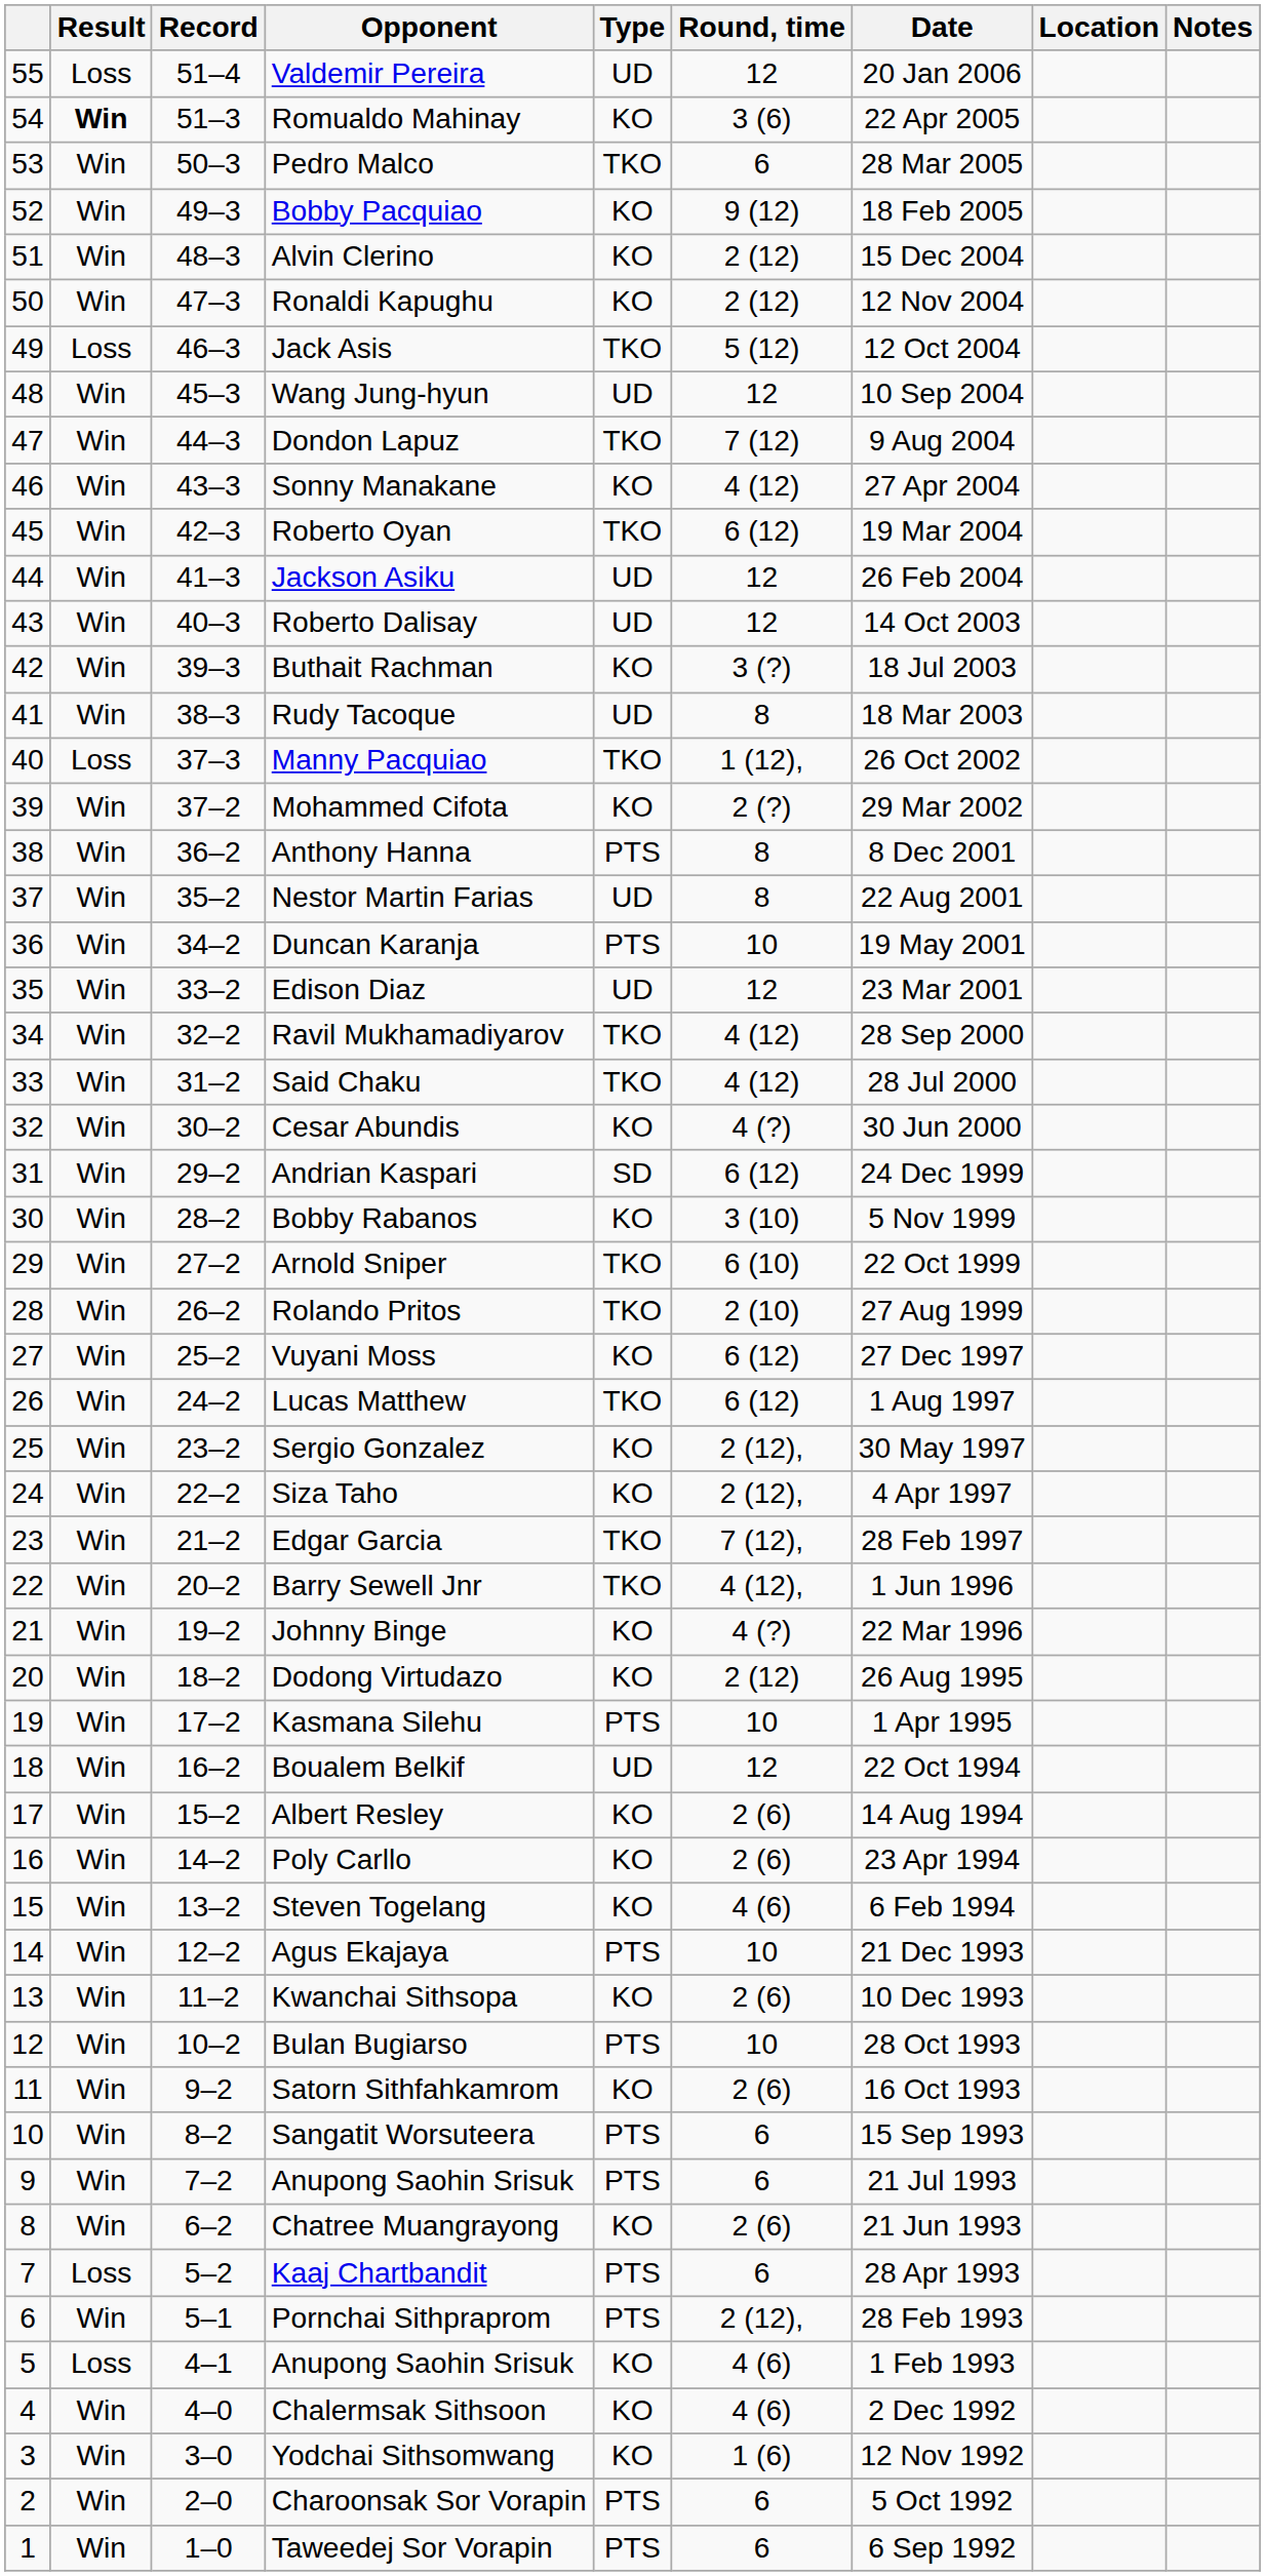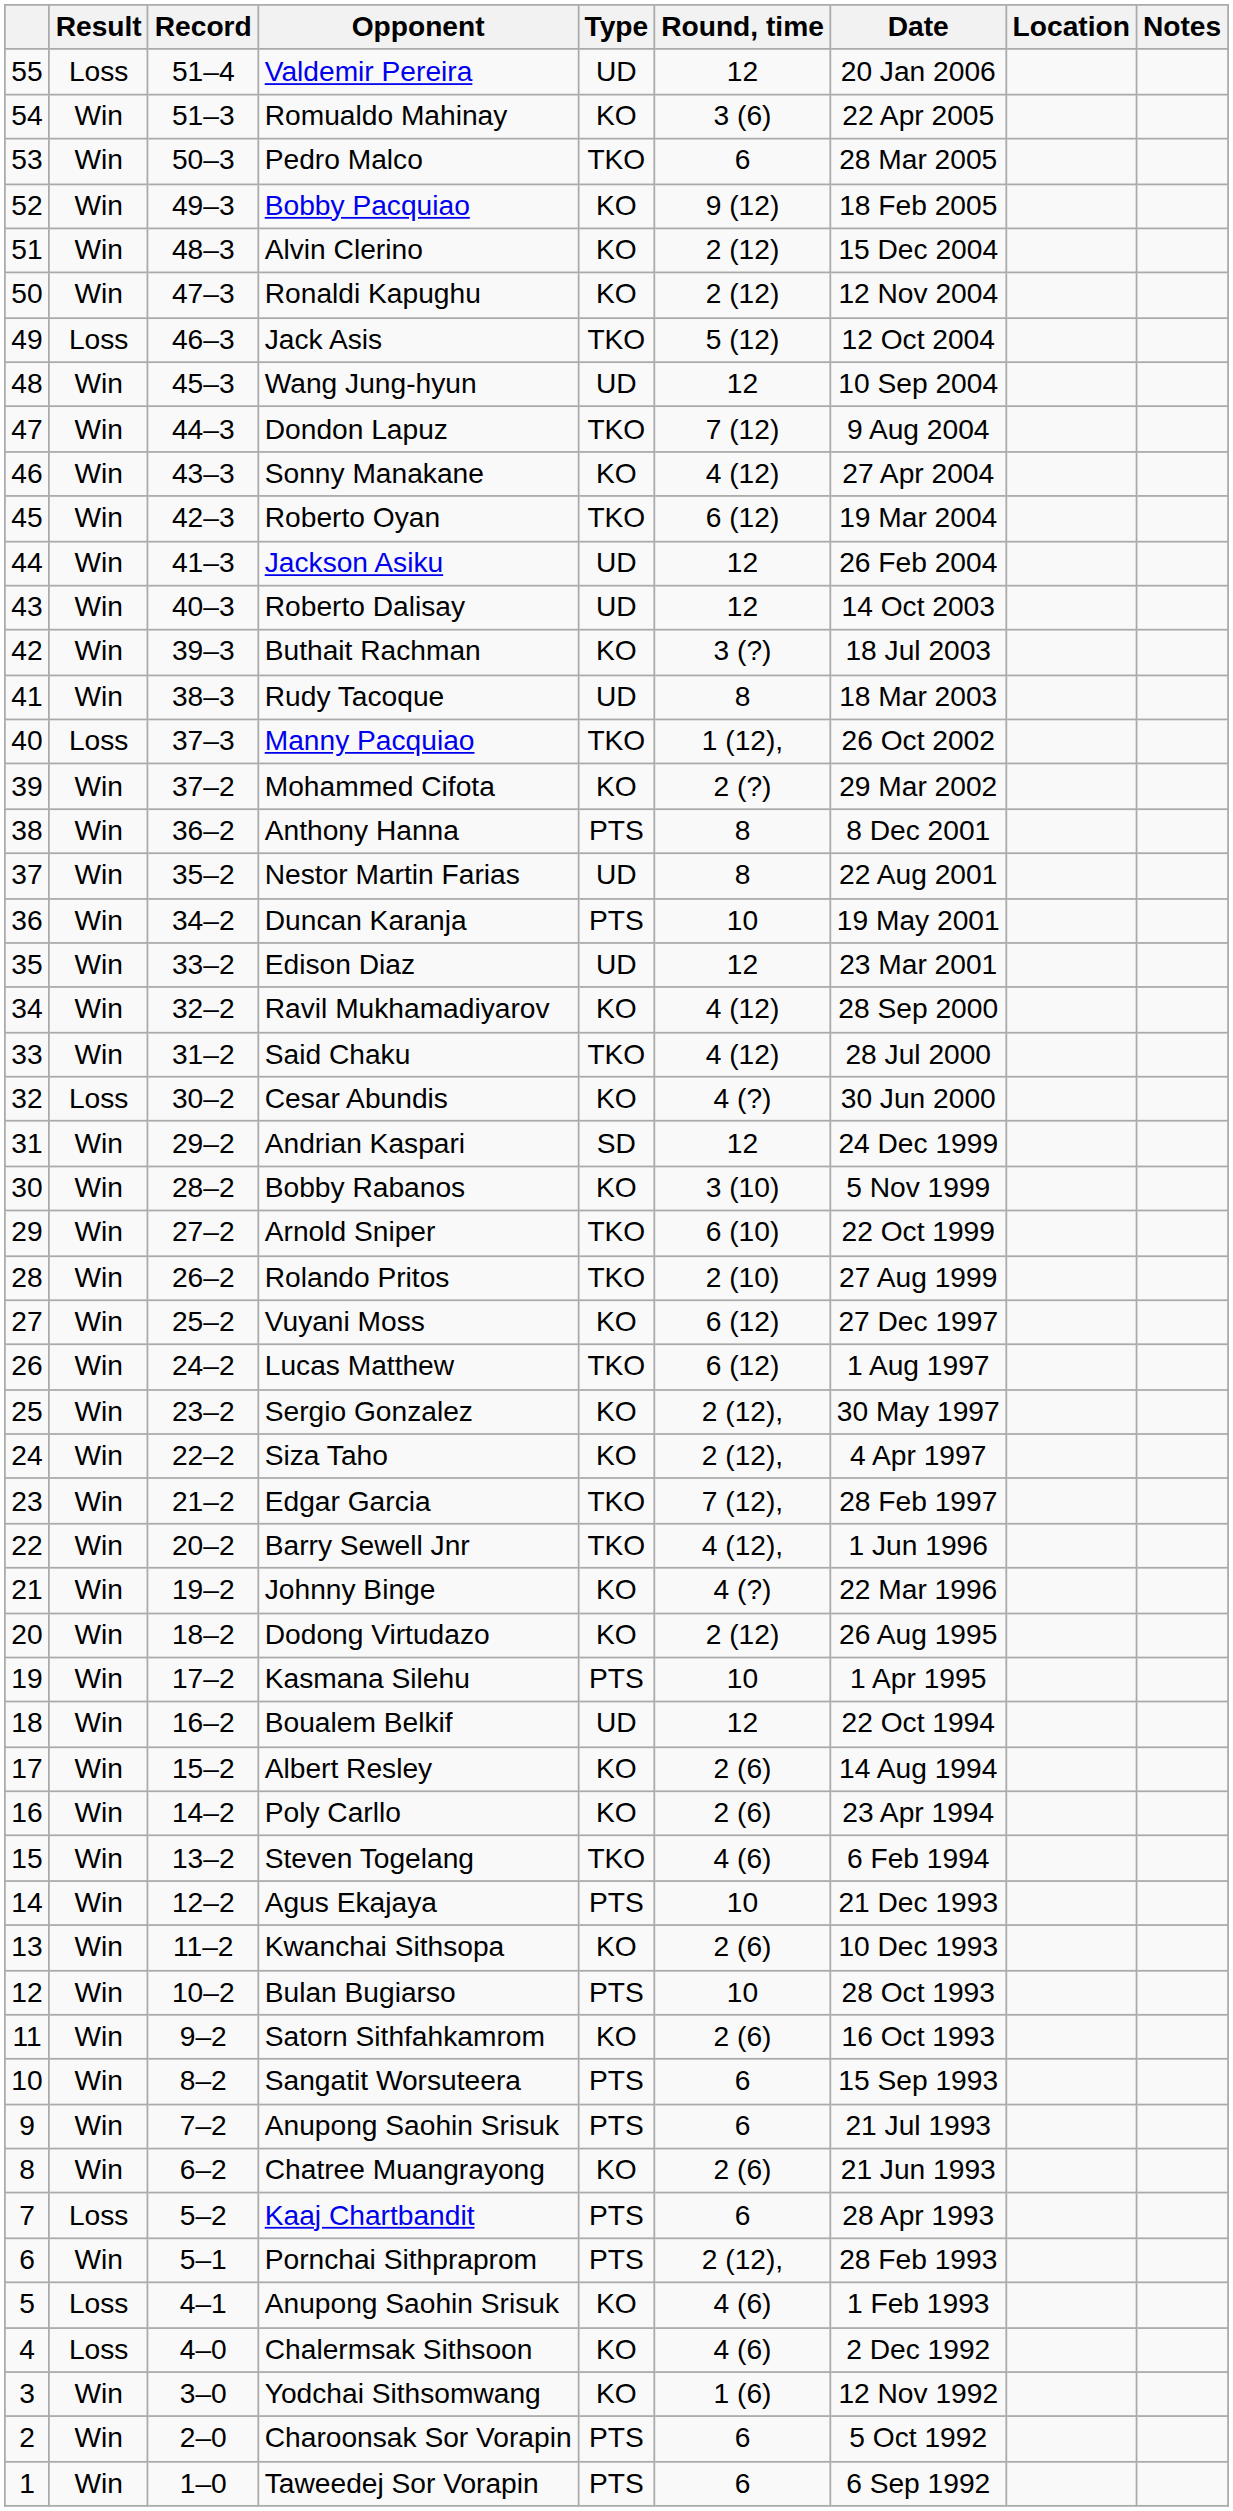Romualdo Mahinay | Result: bold -> normal
Ravil Mukhamadiyarov | Type: TKO -> KO
Cesar Abundis | Result: Win -> Loss
Andrian Kaspari | Round, time: 6 (12) -> 12
Steven Togelang | Type: KO -> TKO
Chalermsak Sithsoon | Result: Win -> Loss
